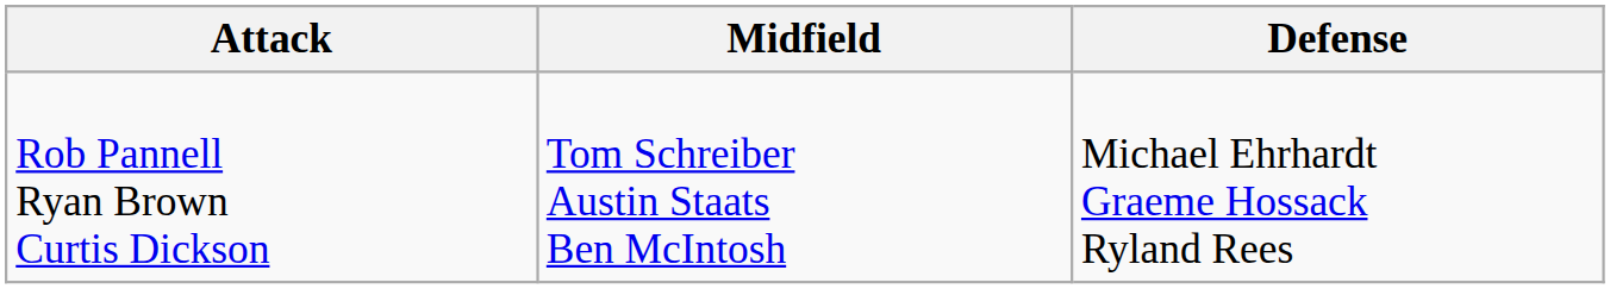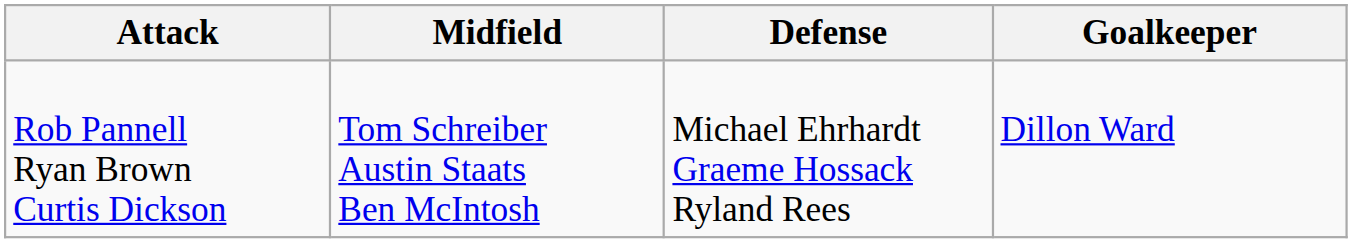+ column: Goalkeeper | Dillon Ward
